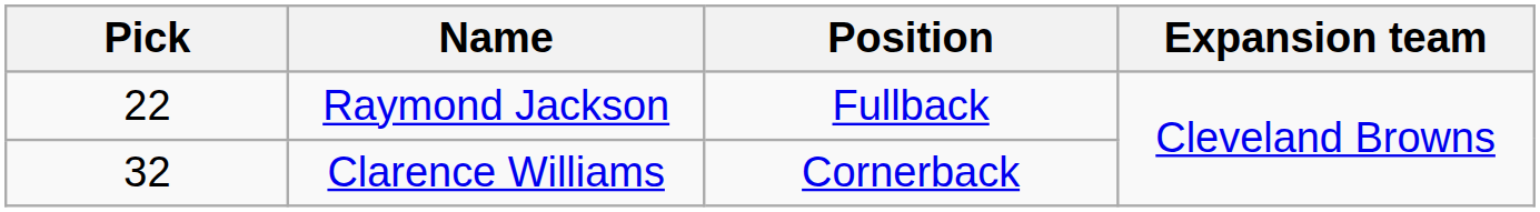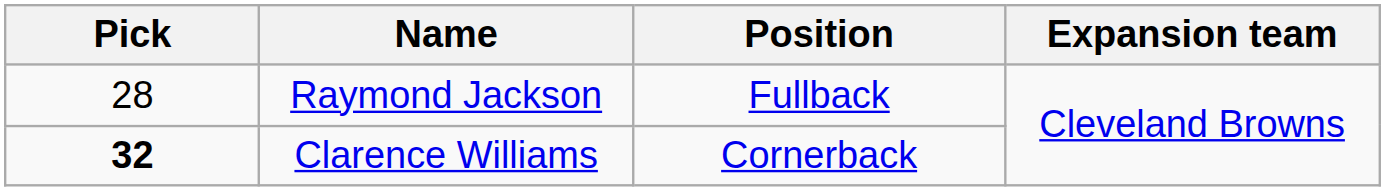Raymond Jackson | Pick: 22 -> 28
Clarence Williams | Pick: normal -> bold
